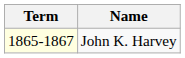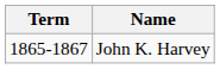John K. Harvey | Term: lightyellow background -> no background
